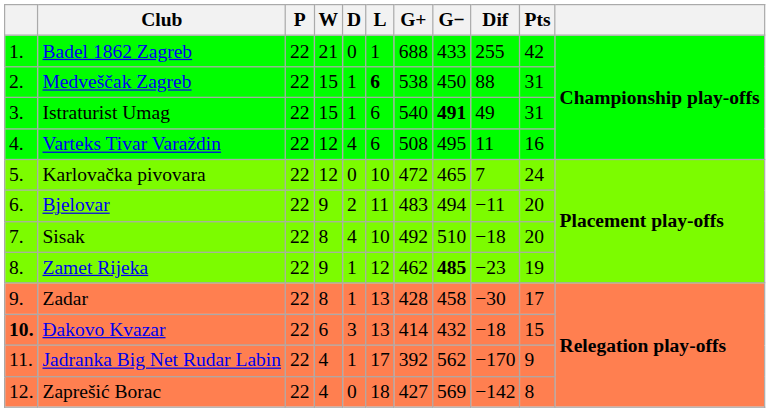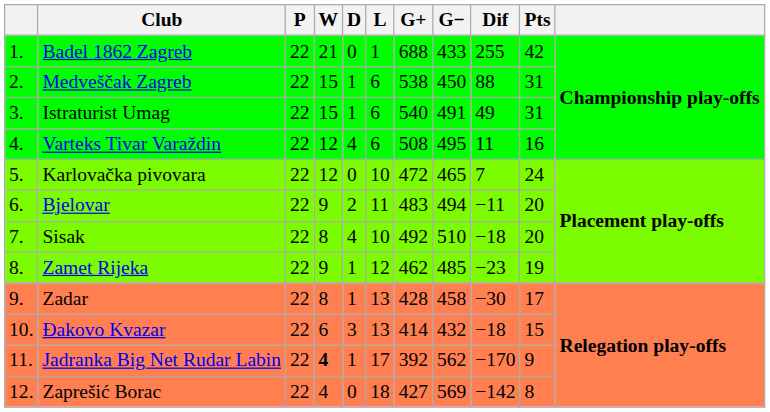Medveščak Zagreb | L: bold -> normal
Istraturist Umag | G−: bold -> normal
Zamet Rijeka | G−: bold -> normal
Đakovo Kvazar | column 1: bold -> normal
Jadranka Big Net Rudar Labin | W: normal -> bold
